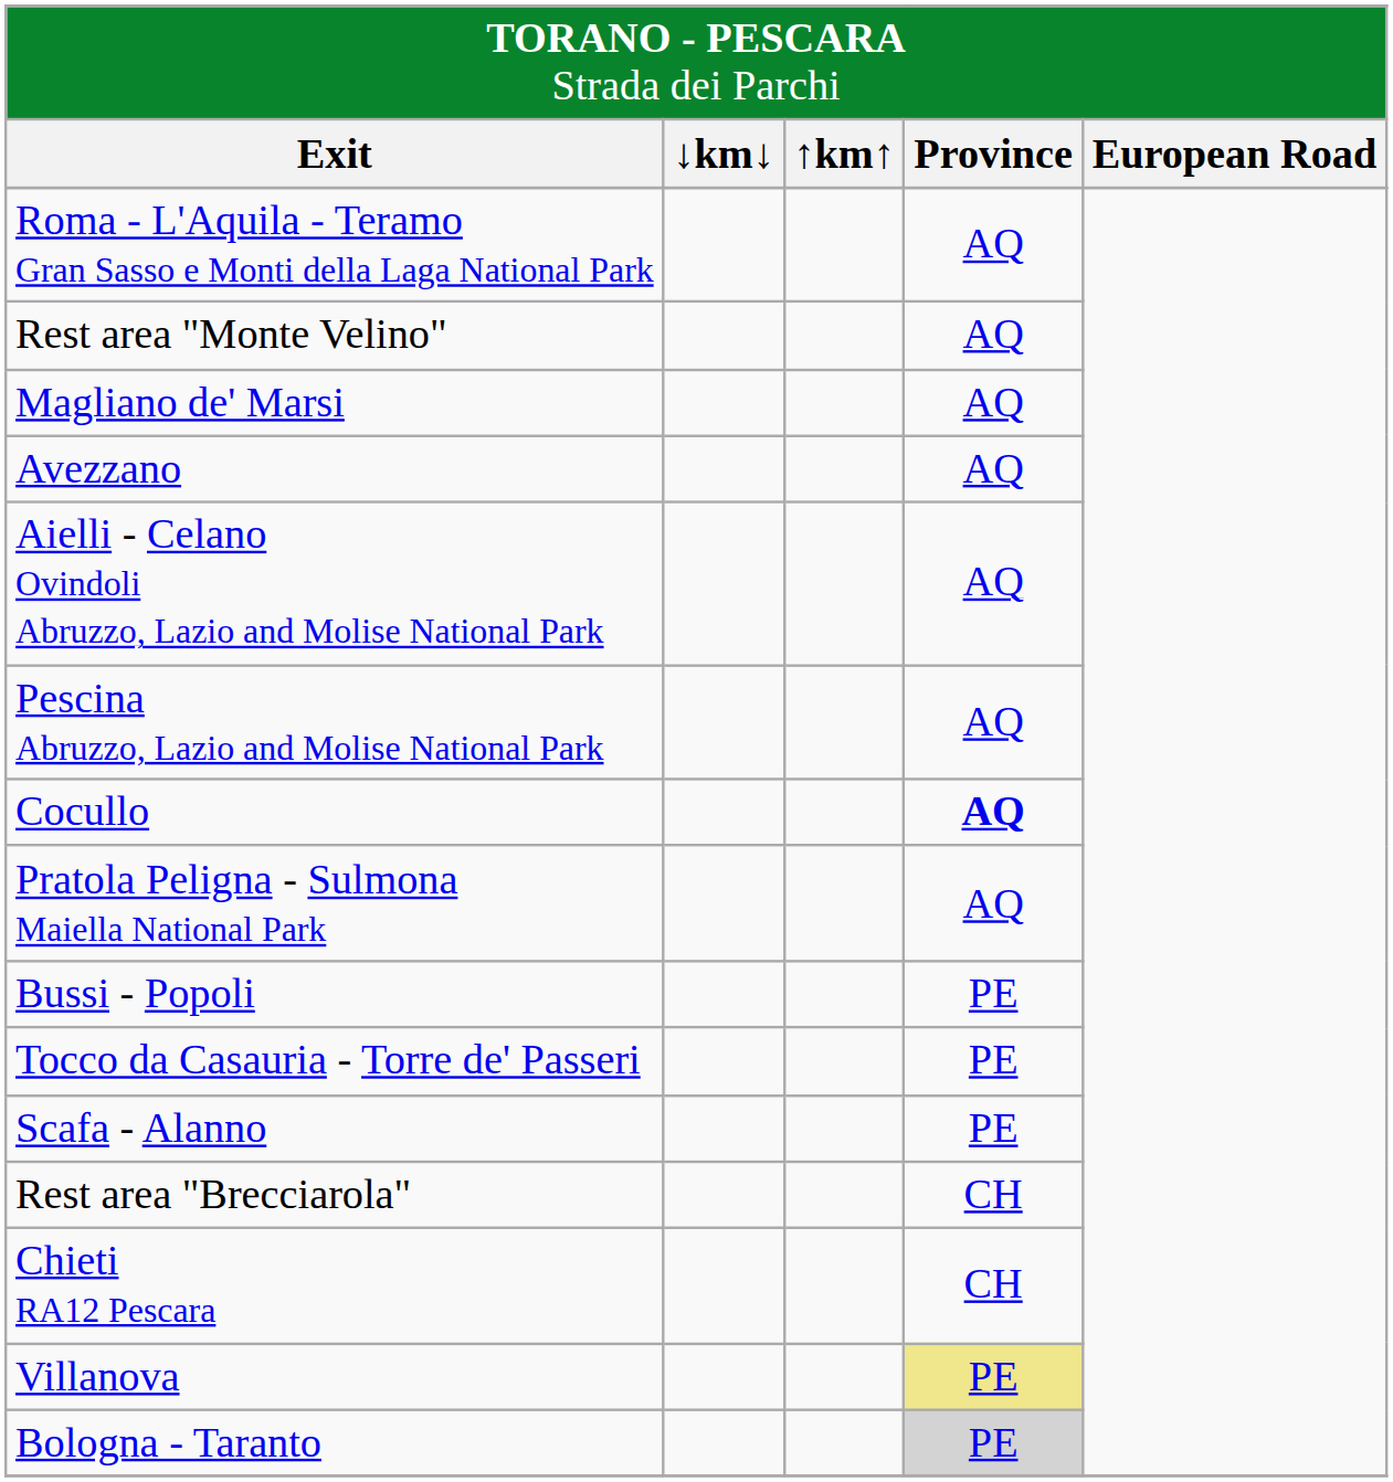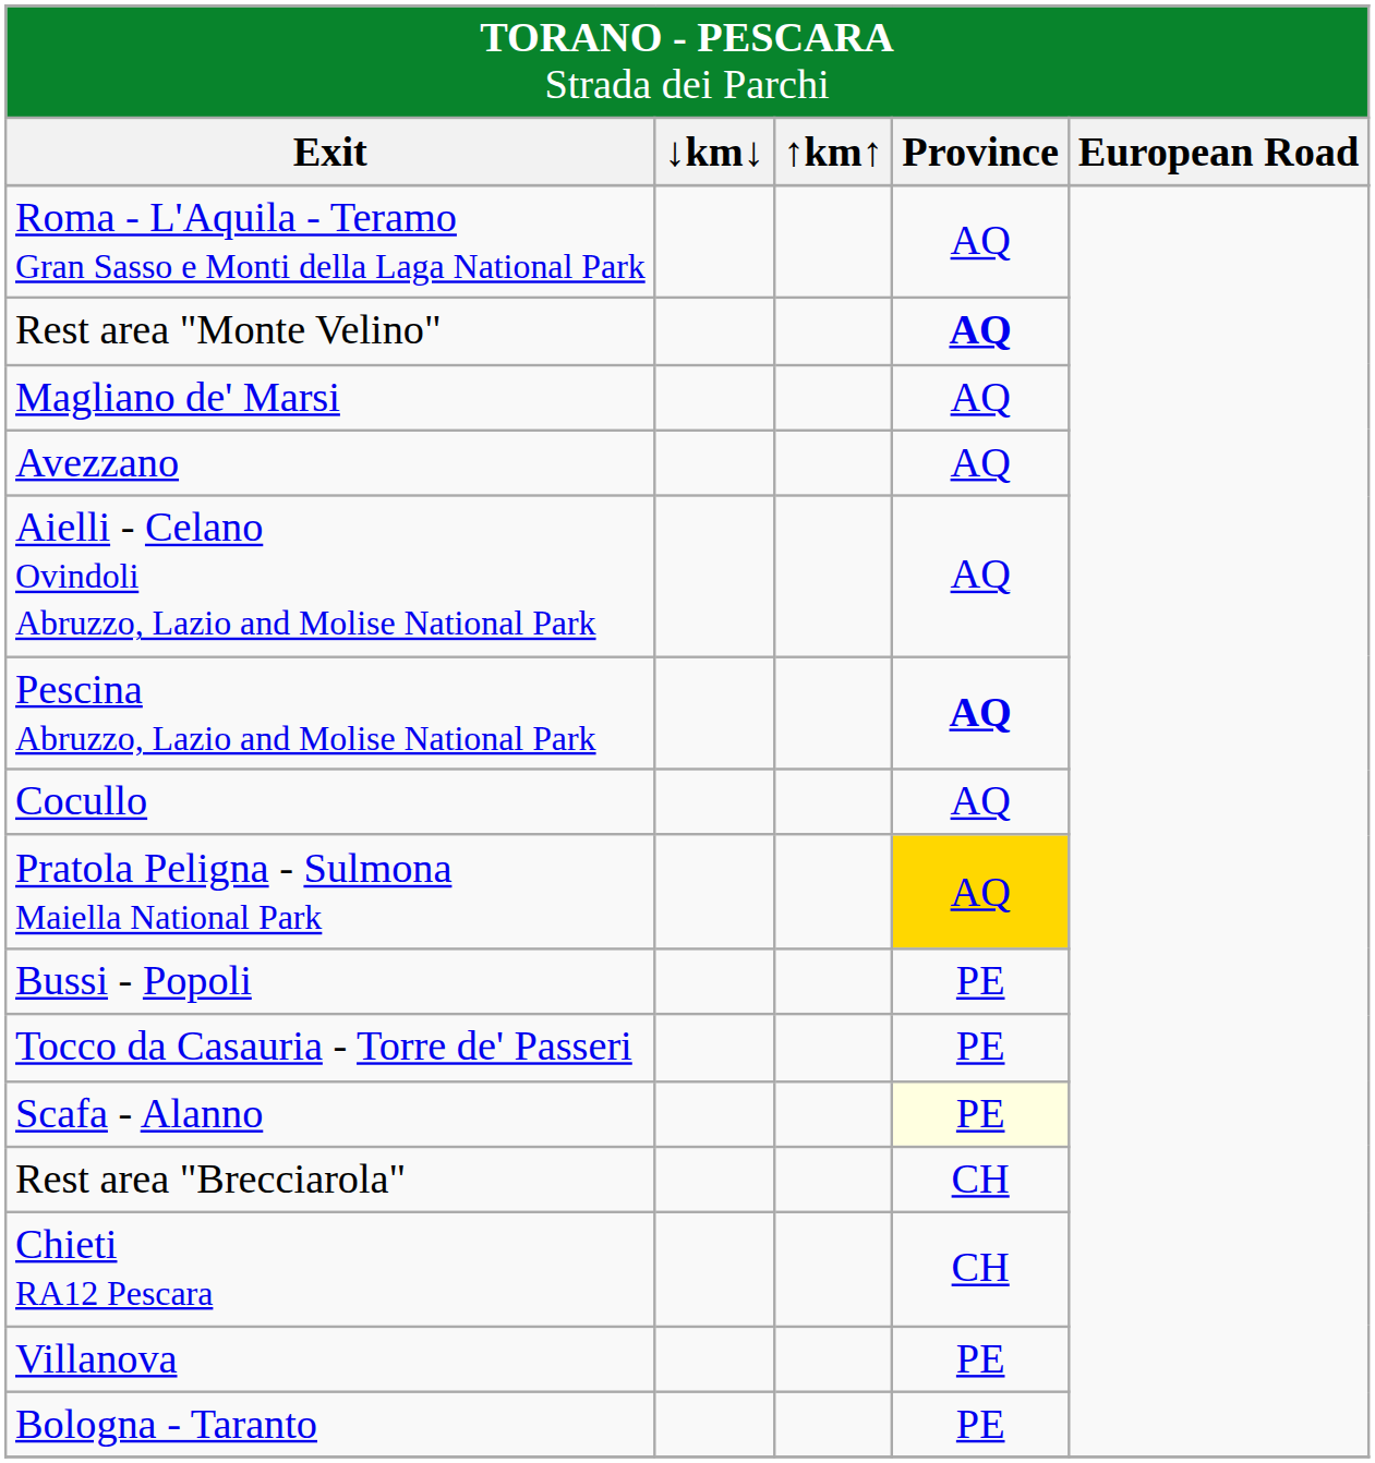Rest area "Monte Velino" | column 4: normal -> bold
Pescina Abruzzo, Lazio and Molise National Park | column 4: normal -> bold
Cocullo | column 4: bold -> normal
Pratola Peligna - Sulmona Maiella National Park | column 4: no background -> gold background
Scafa - Alanno | column 4: no background -> lightyellow background
Villanova | column 4: khaki background -> no background
Bologna - Taranto | column 4: lightgrey background -> no background
